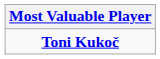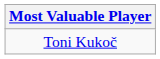row 2 | column 1: bold -> normal
